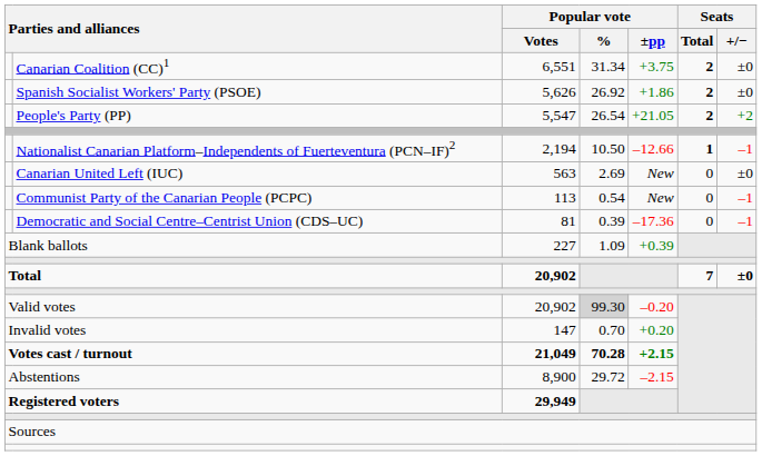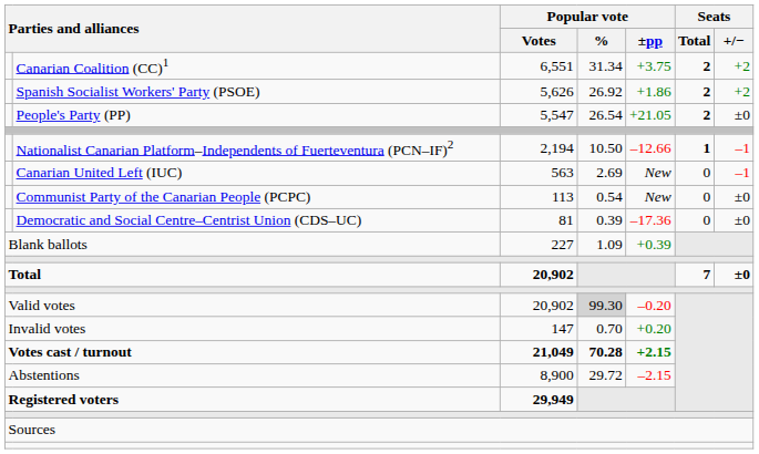Canarian Coalition (CC)1 | Seats / +/−: ±0 -> +2
Spanish Socialist Workers' Party (PSOE) | Seats / +/−: ±0 -> +2
People's Party (PP) | Seats / +/−: +2 -> ±0
Canarian United Left (IUC) | Seats / +/−: ±0 -> –1
Communist Party of the Canarian People (PCPC) | Seats / +/−: –1 -> ±0
Democratic and Social Centre–Centrist Union (CDS–UC) | Seats / +/−: –1 -> ±0
